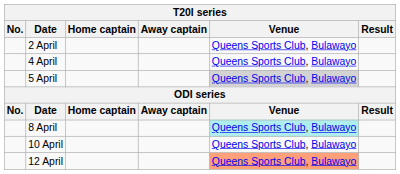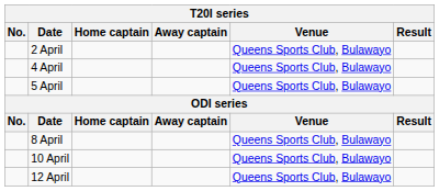5 April | Venue: lightgrey background -> no background
8 April | Venue: paleturquoise background -> no background
12 April | Venue: lightsalmon background -> no background
